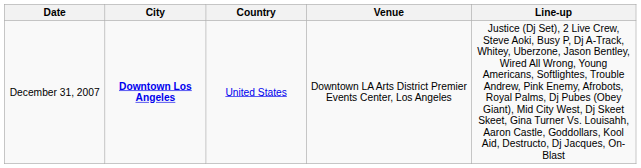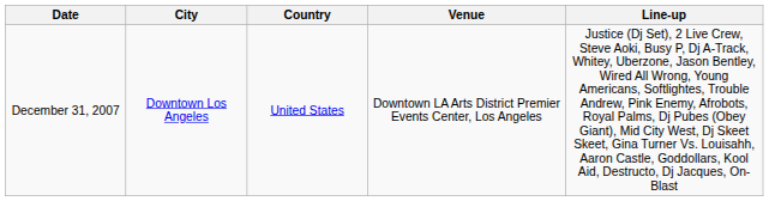December 31, 2007 | City: bold -> normal
